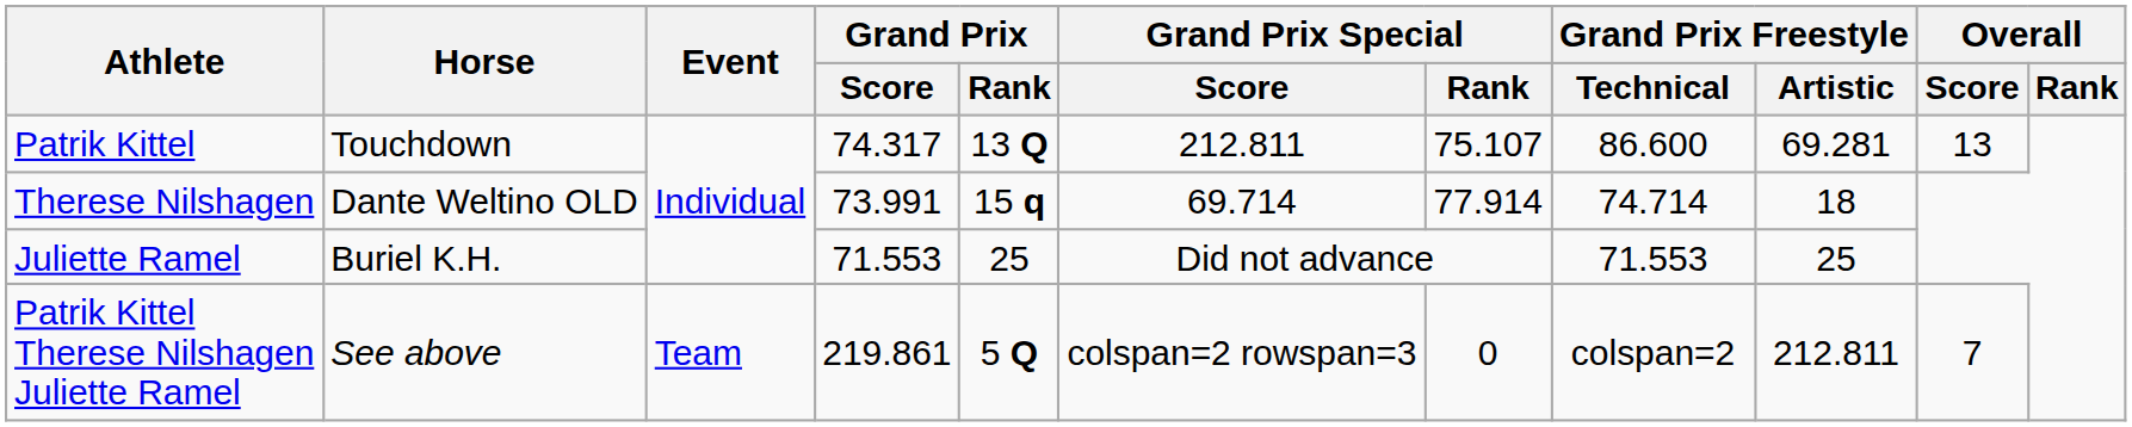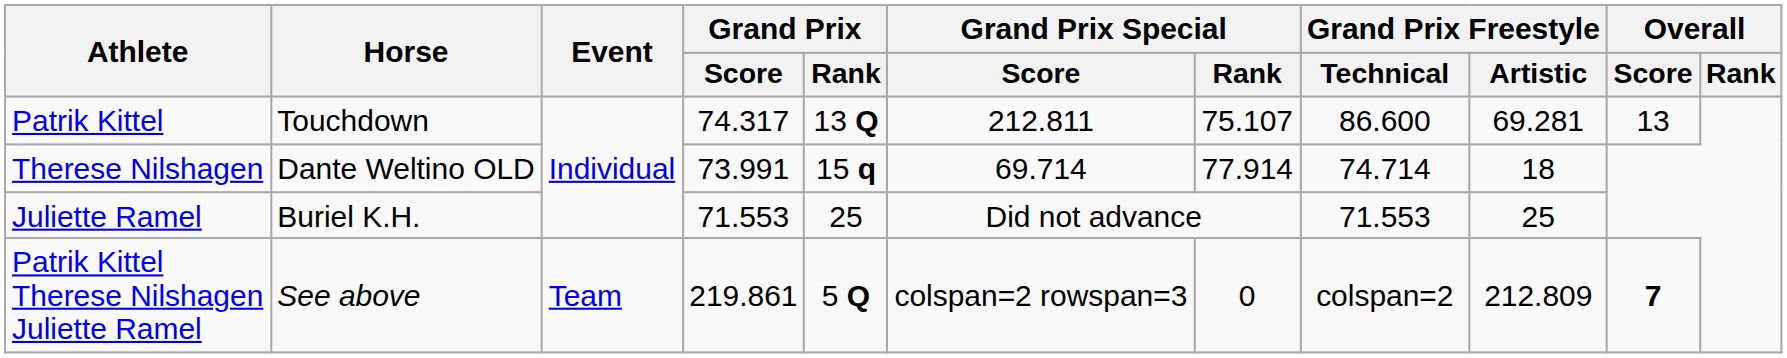Patrik Kittel Therese Nilshagen Juliette Ramel | Grand Prix Freestyle / Artistic: 212.811 -> 212.809
Patrik Kittel Therese Nilshagen Juliette Ramel | Overall / Score: normal -> bold
